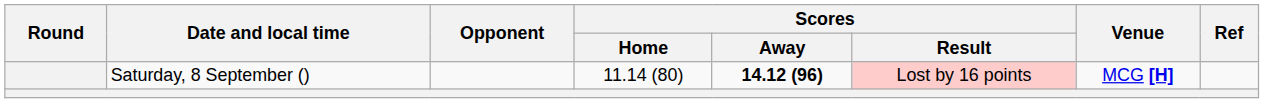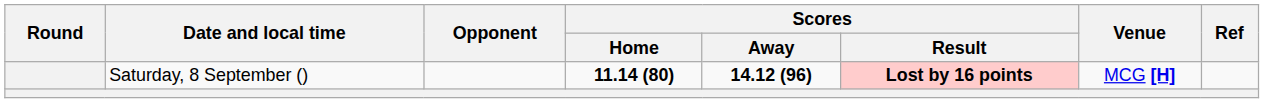Saturday, 8 September () | Scores / Home: normal -> bold
Saturday, 8 September () | Scores / Result: normal -> bold
